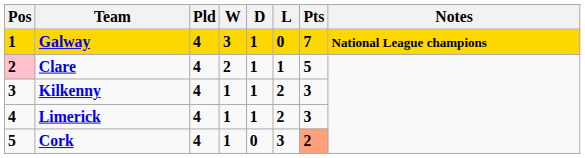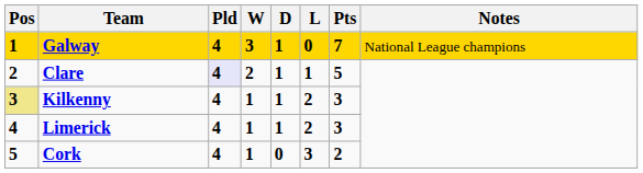Galway | Notes: bold -> normal
Clare | Pos: pink background -> no background
Clare | Pld: no background -> lavender background
Kilkenny | Pos: no background -> khaki background
Cork | Pts: lightsalmon background -> no background
